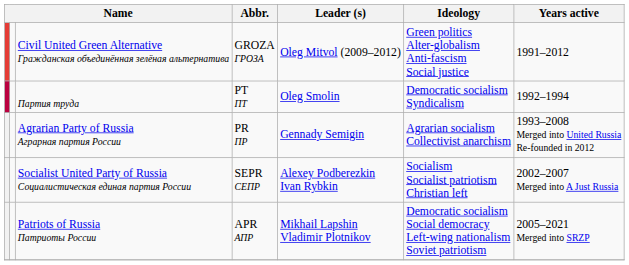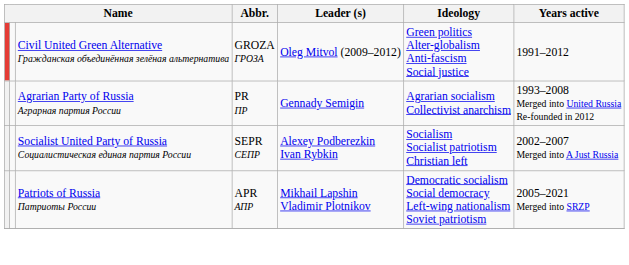- row: Партия труда | PT ПТ | Oleg Smolin | Democratic socialism Syndicalism | 1992–1994
